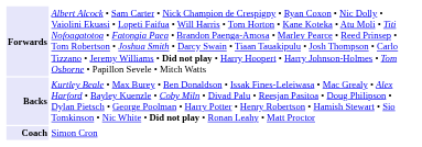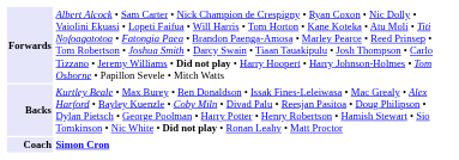Coach | column 2: normal -> bold
